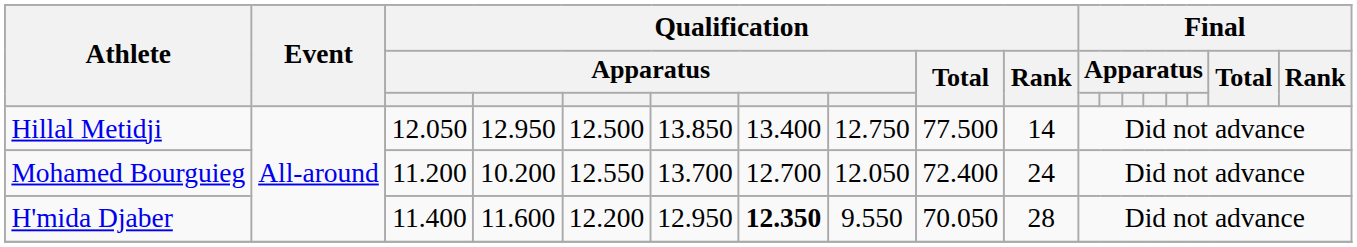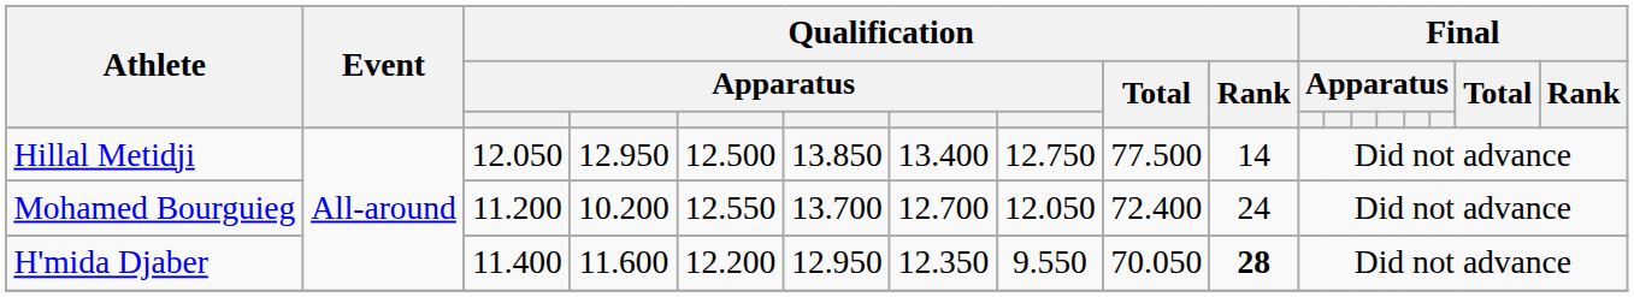row 6 | column 7: bold -> normal
row 6 | Qualification / Rank: normal -> bold
